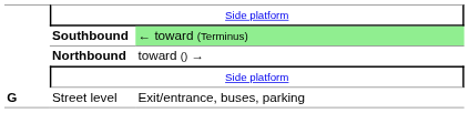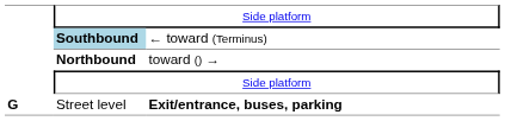Southbound | column 2: no background -> lightblue background
Southbound | column 3: lightgreen background -> no background
Street level | column 3: normal -> bold
